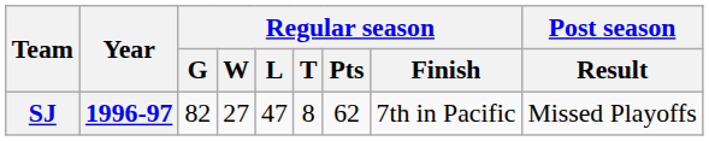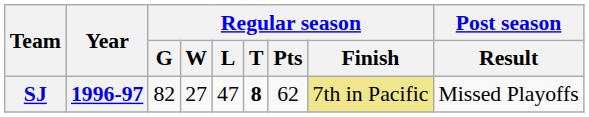SJ | Regular season / T: normal -> bold
SJ | Regular season / Finish: no background -> khaki background
